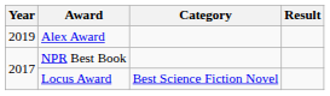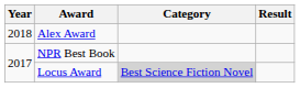Alex Award | Year: 2019 -> 2018
Locus Award | Category: no background -> lightgrey background
